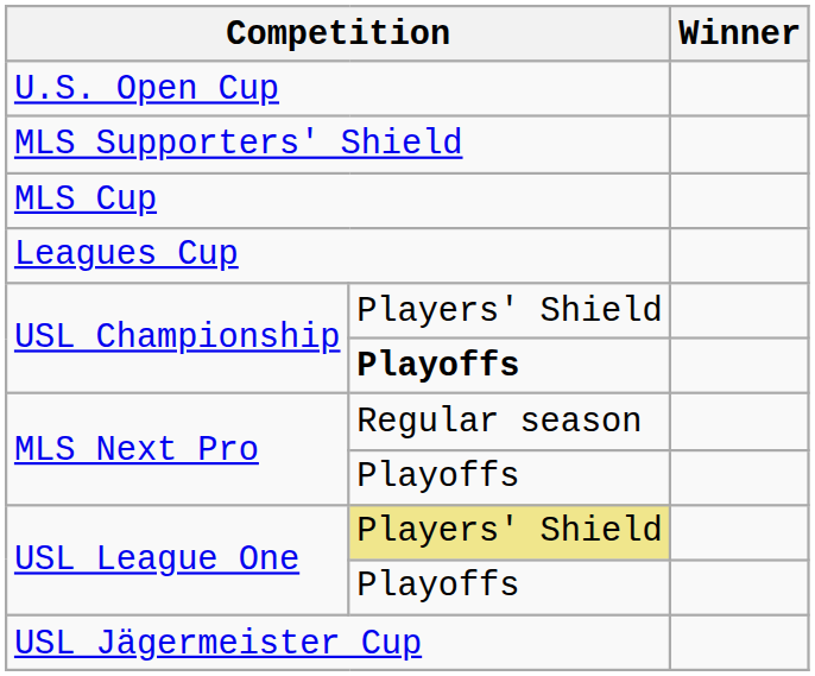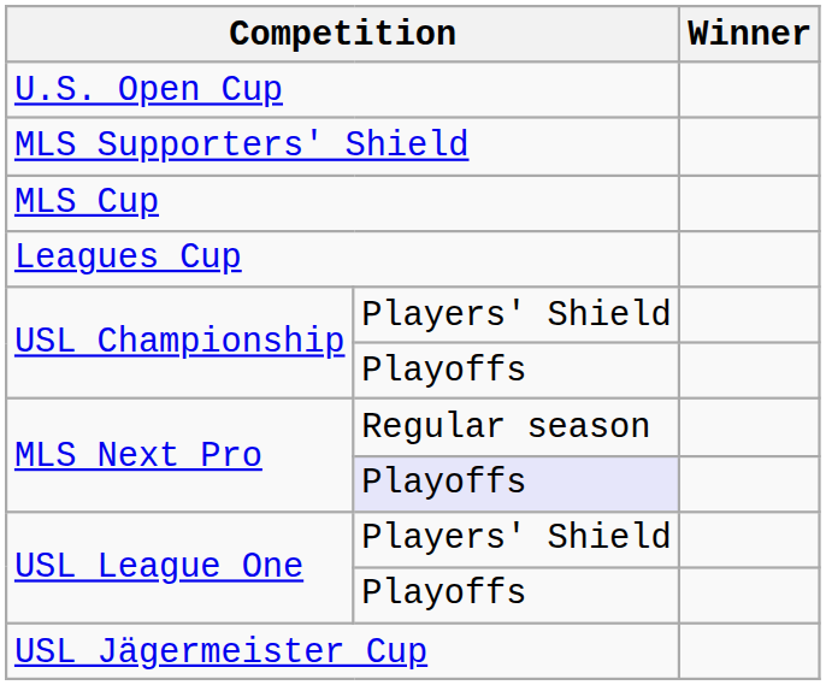USL Championship / Playoffs | column 2: bold -> normal
MLS Next Pro / Playoffs | column 2: no background -> lavender background
USL League One / Players' Shield | column 2: khaki background -> no background
